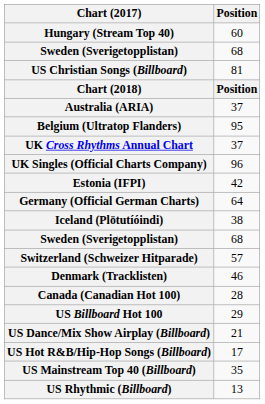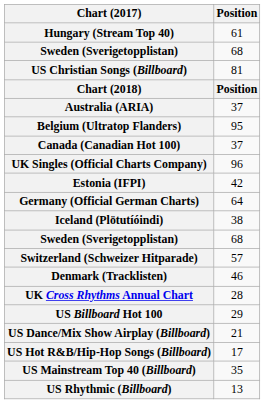row 2 | Position: 60 -> 61
row 8 | Chart (2017): UK Cross Rhythms Annual Chart -> Canada (Canadian Hot 100)
row 16 | Chart (2017): Canada (Canadian Hot 100) -> UK Cross Rhythms Annual Chart
